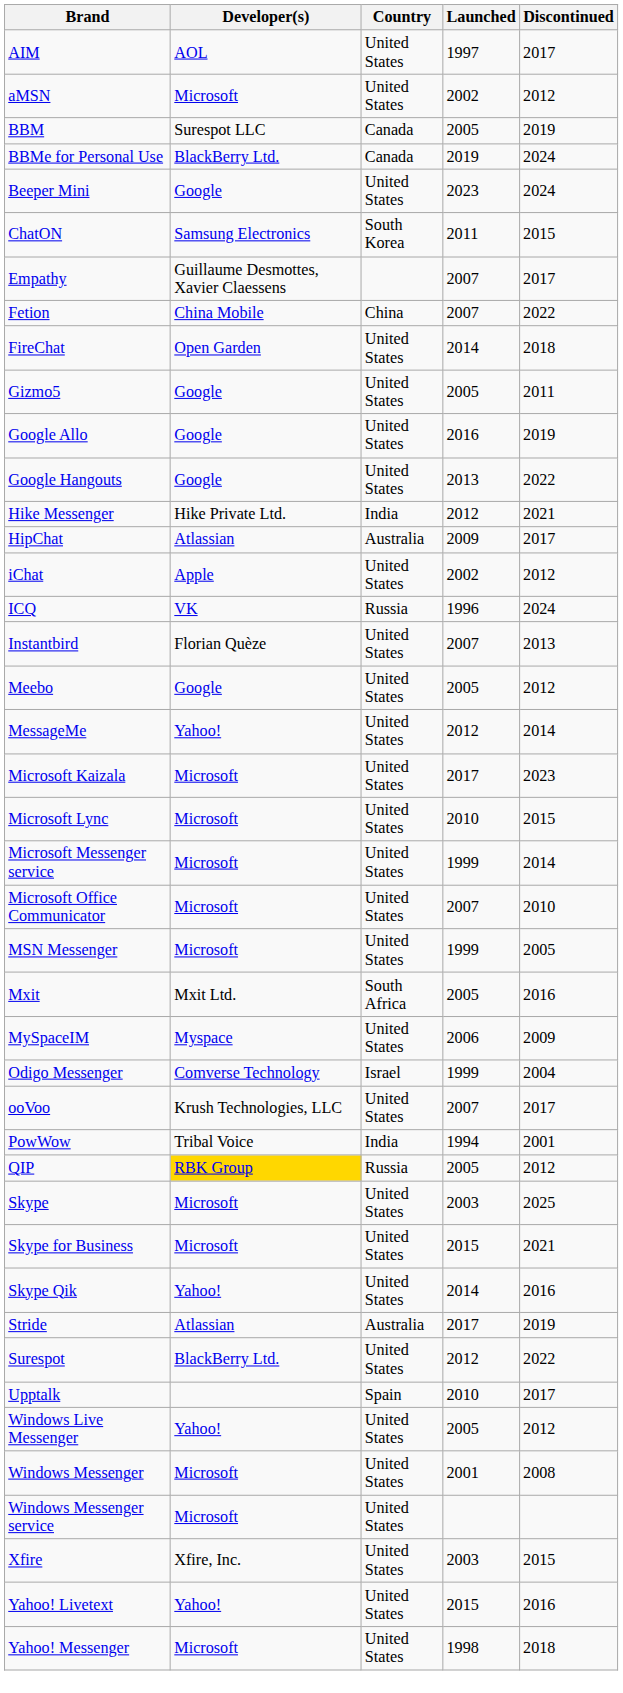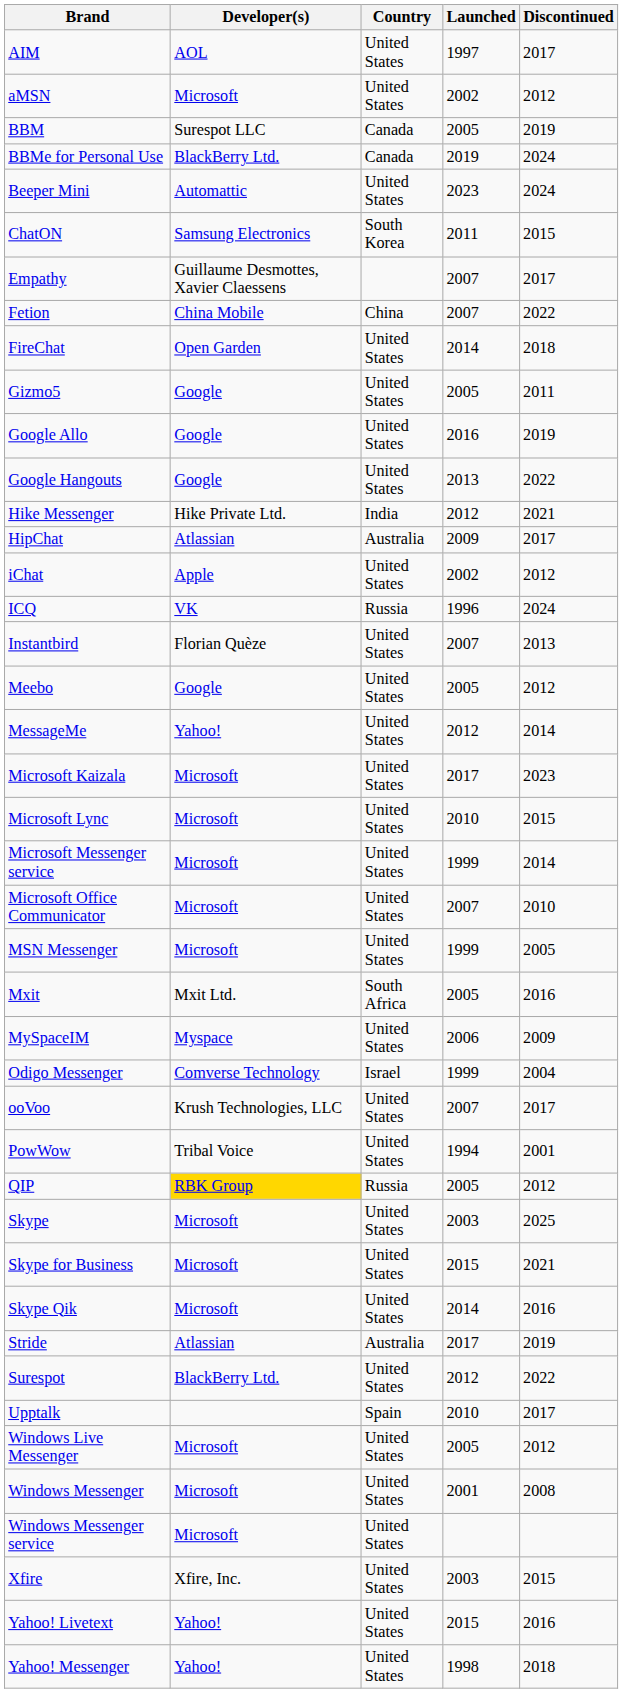Beeper Mini | Developer(s): Google -> Automattic
PowWow | Country: India -> United States
Skype Qik | Developer(s): Yahoo! -> Microsoft
Windows Live Messenger | Developer(s): Yahoo! -> Microsoft
Yahoo! Messenger | Developer(s): Microsoft -> Yahoo!
